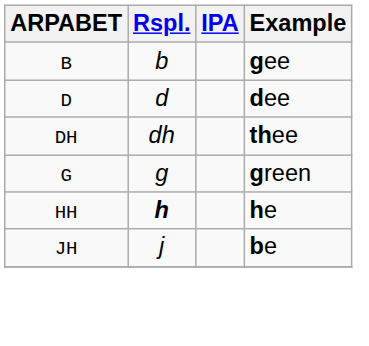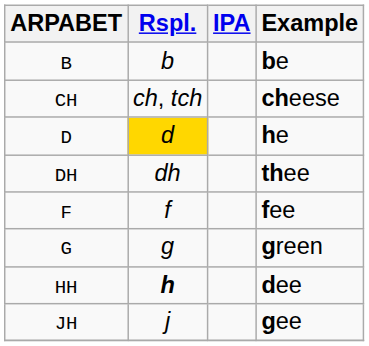B | Example: gee -> be
+ row: CH | ch, tch | cheese
D | Rspl.: no background -> gold background
D | Example: dee -> he
+ row: F | f | fee
HH | Example: he -> dee
JH | Example: be -> gee
